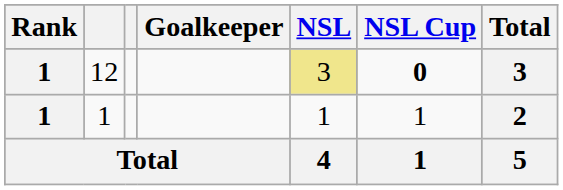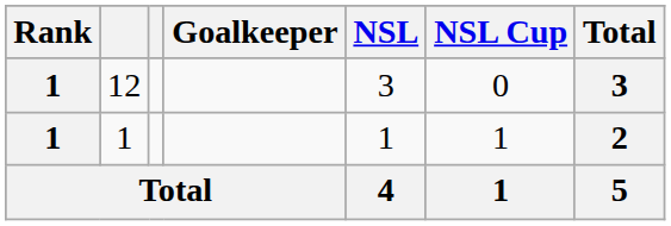12 | NSL: khaki background -> no background
12 | NSL Cup: bold -> normal
